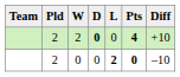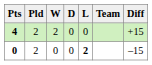columns swapped: Team <-> Pts
row 2 | D: bold -> normal
row 2 | Diff: +10 -> +15
row 3 | Diff: –10 -> –15
